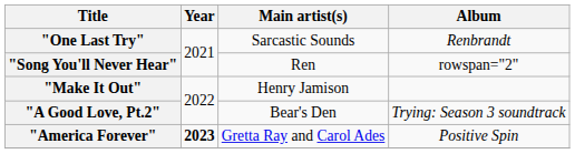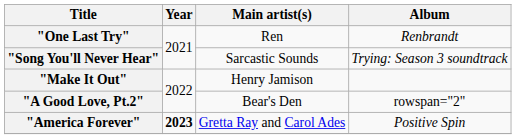"One Last Try" | Main artist(s): Sarcastic Sounds -> Ren
"Song You'll Never Hear" | Main artist(s): Ren -> Sarcastic Sounds
"Song You'll Never Hear" | Album: rowspan="2" -> Trying: Season 3 soundtrack
"A Good Love, Pt.2" | Album: Trying: Season 3 soundtrack -> rowspan="2"
